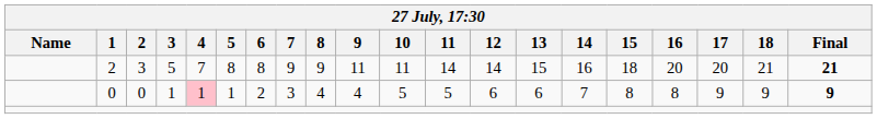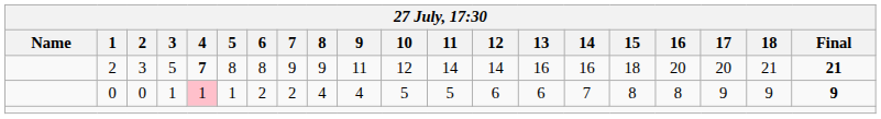row 3 | 4: normal -> bold
row 3 | 10: 11 -> 12
row 3 | 13: 15 -> 16
row 4 | 7: 3 -> 2
